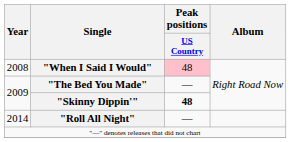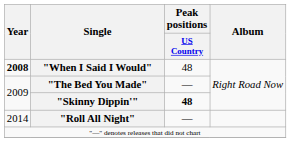"When I Said I Would" | Year: normal -> bold
"When I Said I Would" | Peak positions / US Country: pink background -> no background
